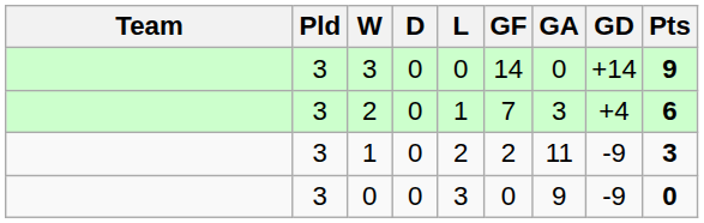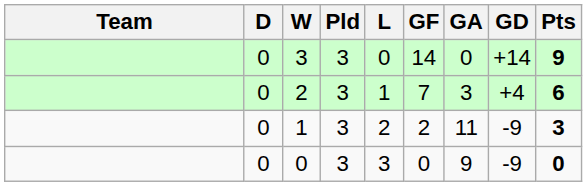columns swapped: Pld <-> D
